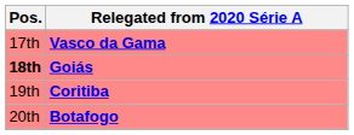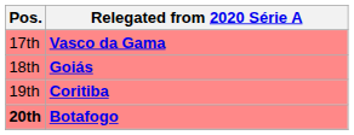18th | Pos.: bold -> normal
20th | Pos.: normal -> bold
